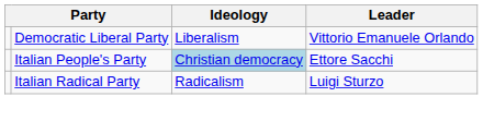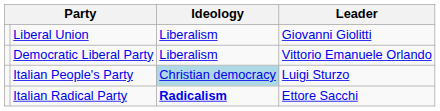+ row: Liberal Union | Liberalism | Giovanni Giolitti
Italian People's Party | Leader: Ettore Sacchi -> Luigi Sturzo
Italian Radical Party | Ideology: normal -> bold
Italian Radical Party | Leader: Luigi Sturzo -> Ettore Sacchi
